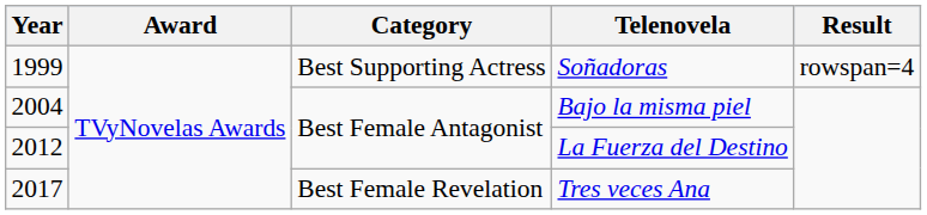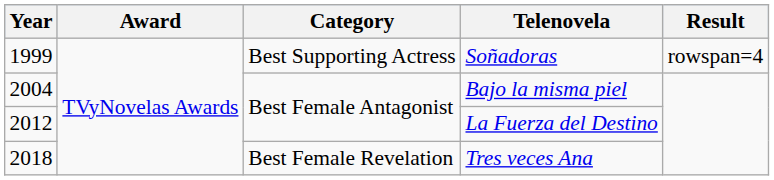Tres veces Ana | Year: 2017 -> 2018
